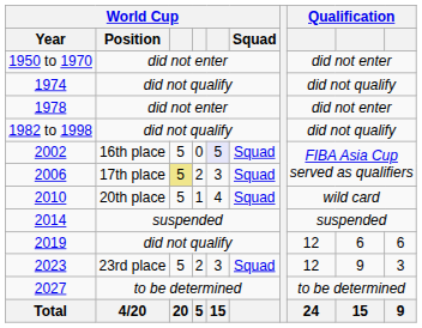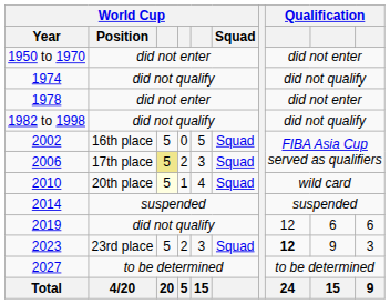2002 | column 5: lavender background -> no background
2010 | column 3: no background -> lightyellow background
2023 | column 8: normal -> bold
